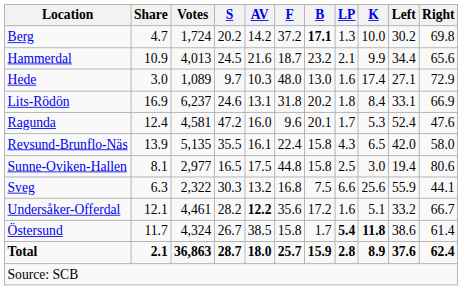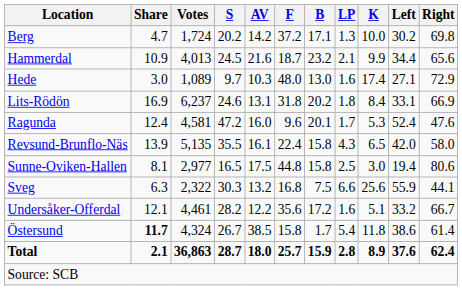Berg | B: bold -> normal
Undersåker-Offerdal | AV: bold -> normal
Östersund | Share: normal -> bold
Östersund | LP: bold -> normal
Östersund | K: bold -> normal
